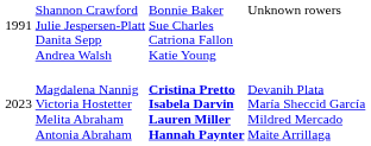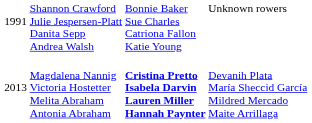row 2 | column 1: 2023 -> 2013
